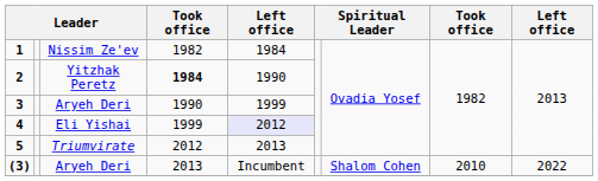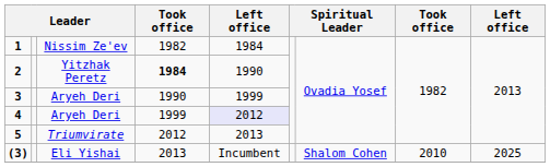4 | column 3: Eli Yishai -> Aryeh Deri
(3) | column 3: Aryeh Deri -> Eli Yishai
(3) | column 9: 2022 -> 2025
